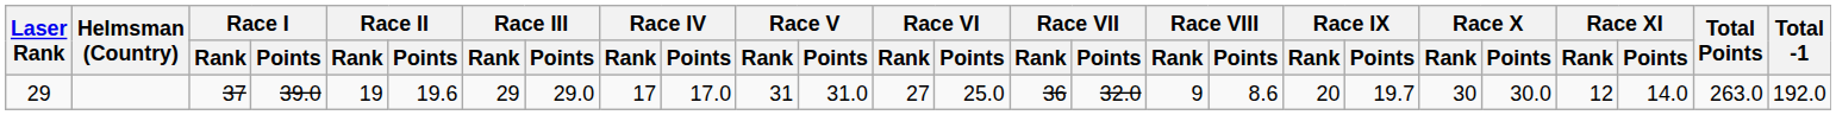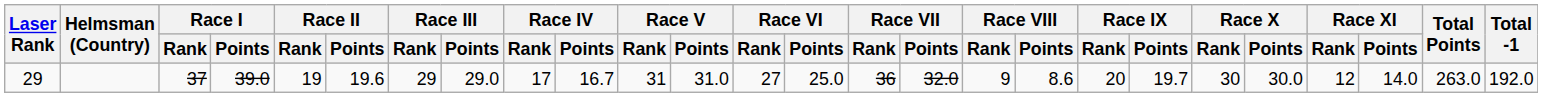row 3 | Race IV / Points: 17.0 -> 16.7
